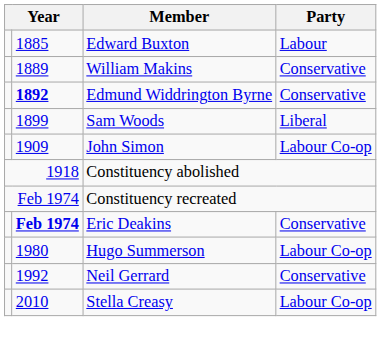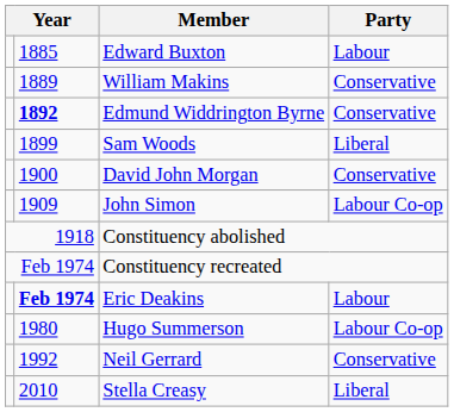+ row: 1900 | David John Morgan | Conservative
Eric Deakins | Party: Conservative -> Labour
Stella Creasy | Party: Labour Co-op -> Liberal
